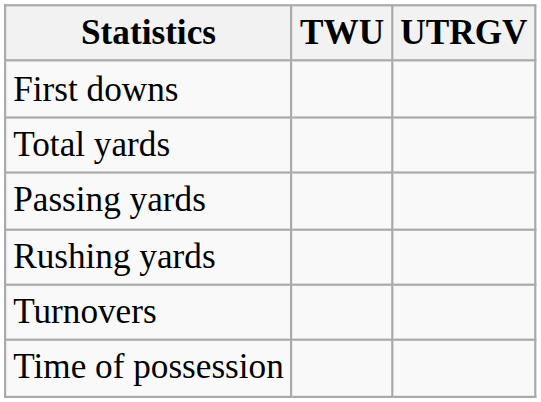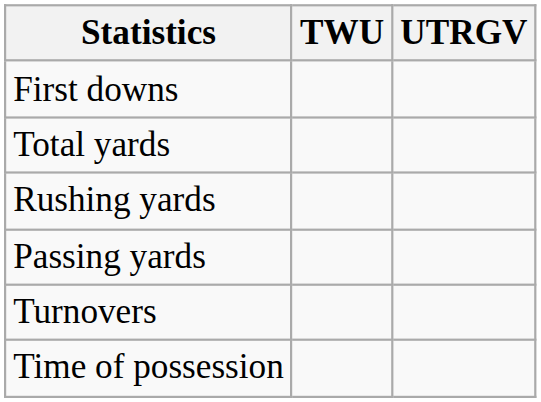rows swapped: Rushing yards <-> Passing yards
